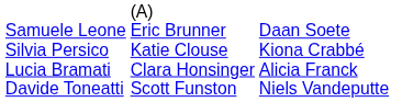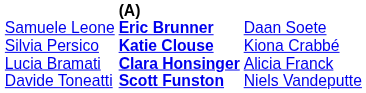Samuele Leone Silvia Persico Lucia Bramati Davide Toneatti | column 2: normal -> bold
